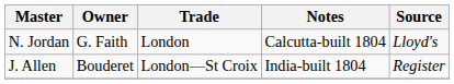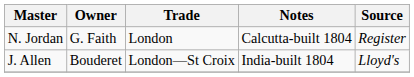N. Jordan | Source: Lloyd's -> Register
J. Allen | Source: Register -> Lloyd's
